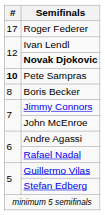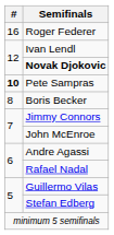Roger Federer | #: 17 -> 16
